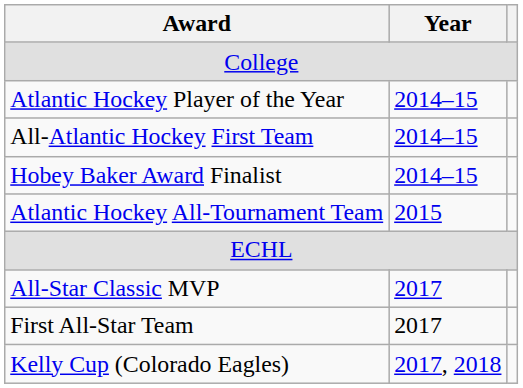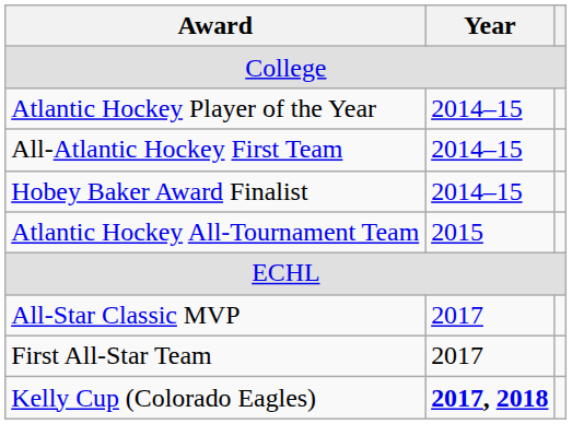Kelly Cup (Colorado Eagles) | Year: normal -> bold
